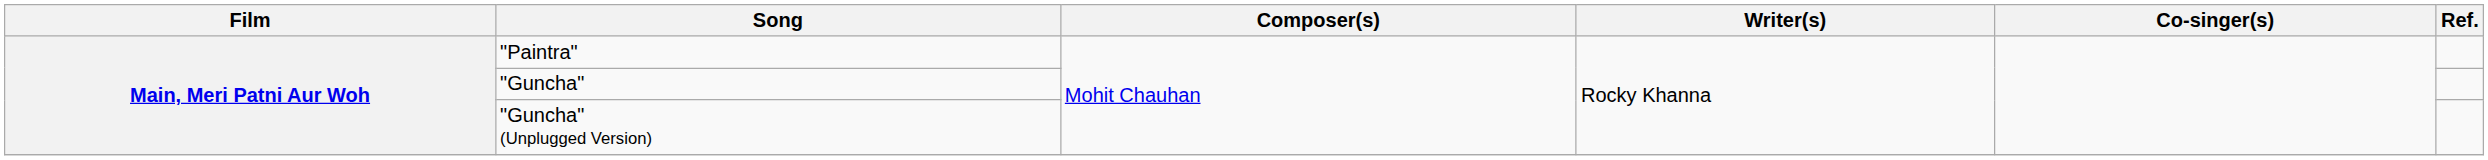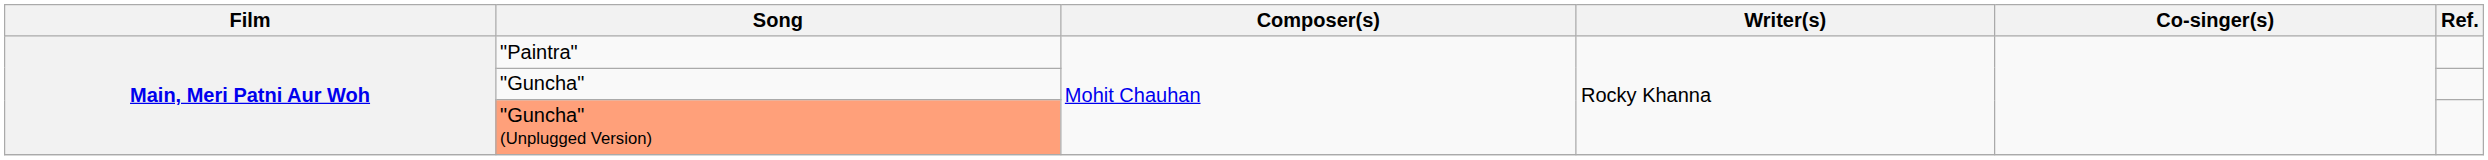"Guncha" (Unplugged Version) | Song: no background -> lightsalmon background
